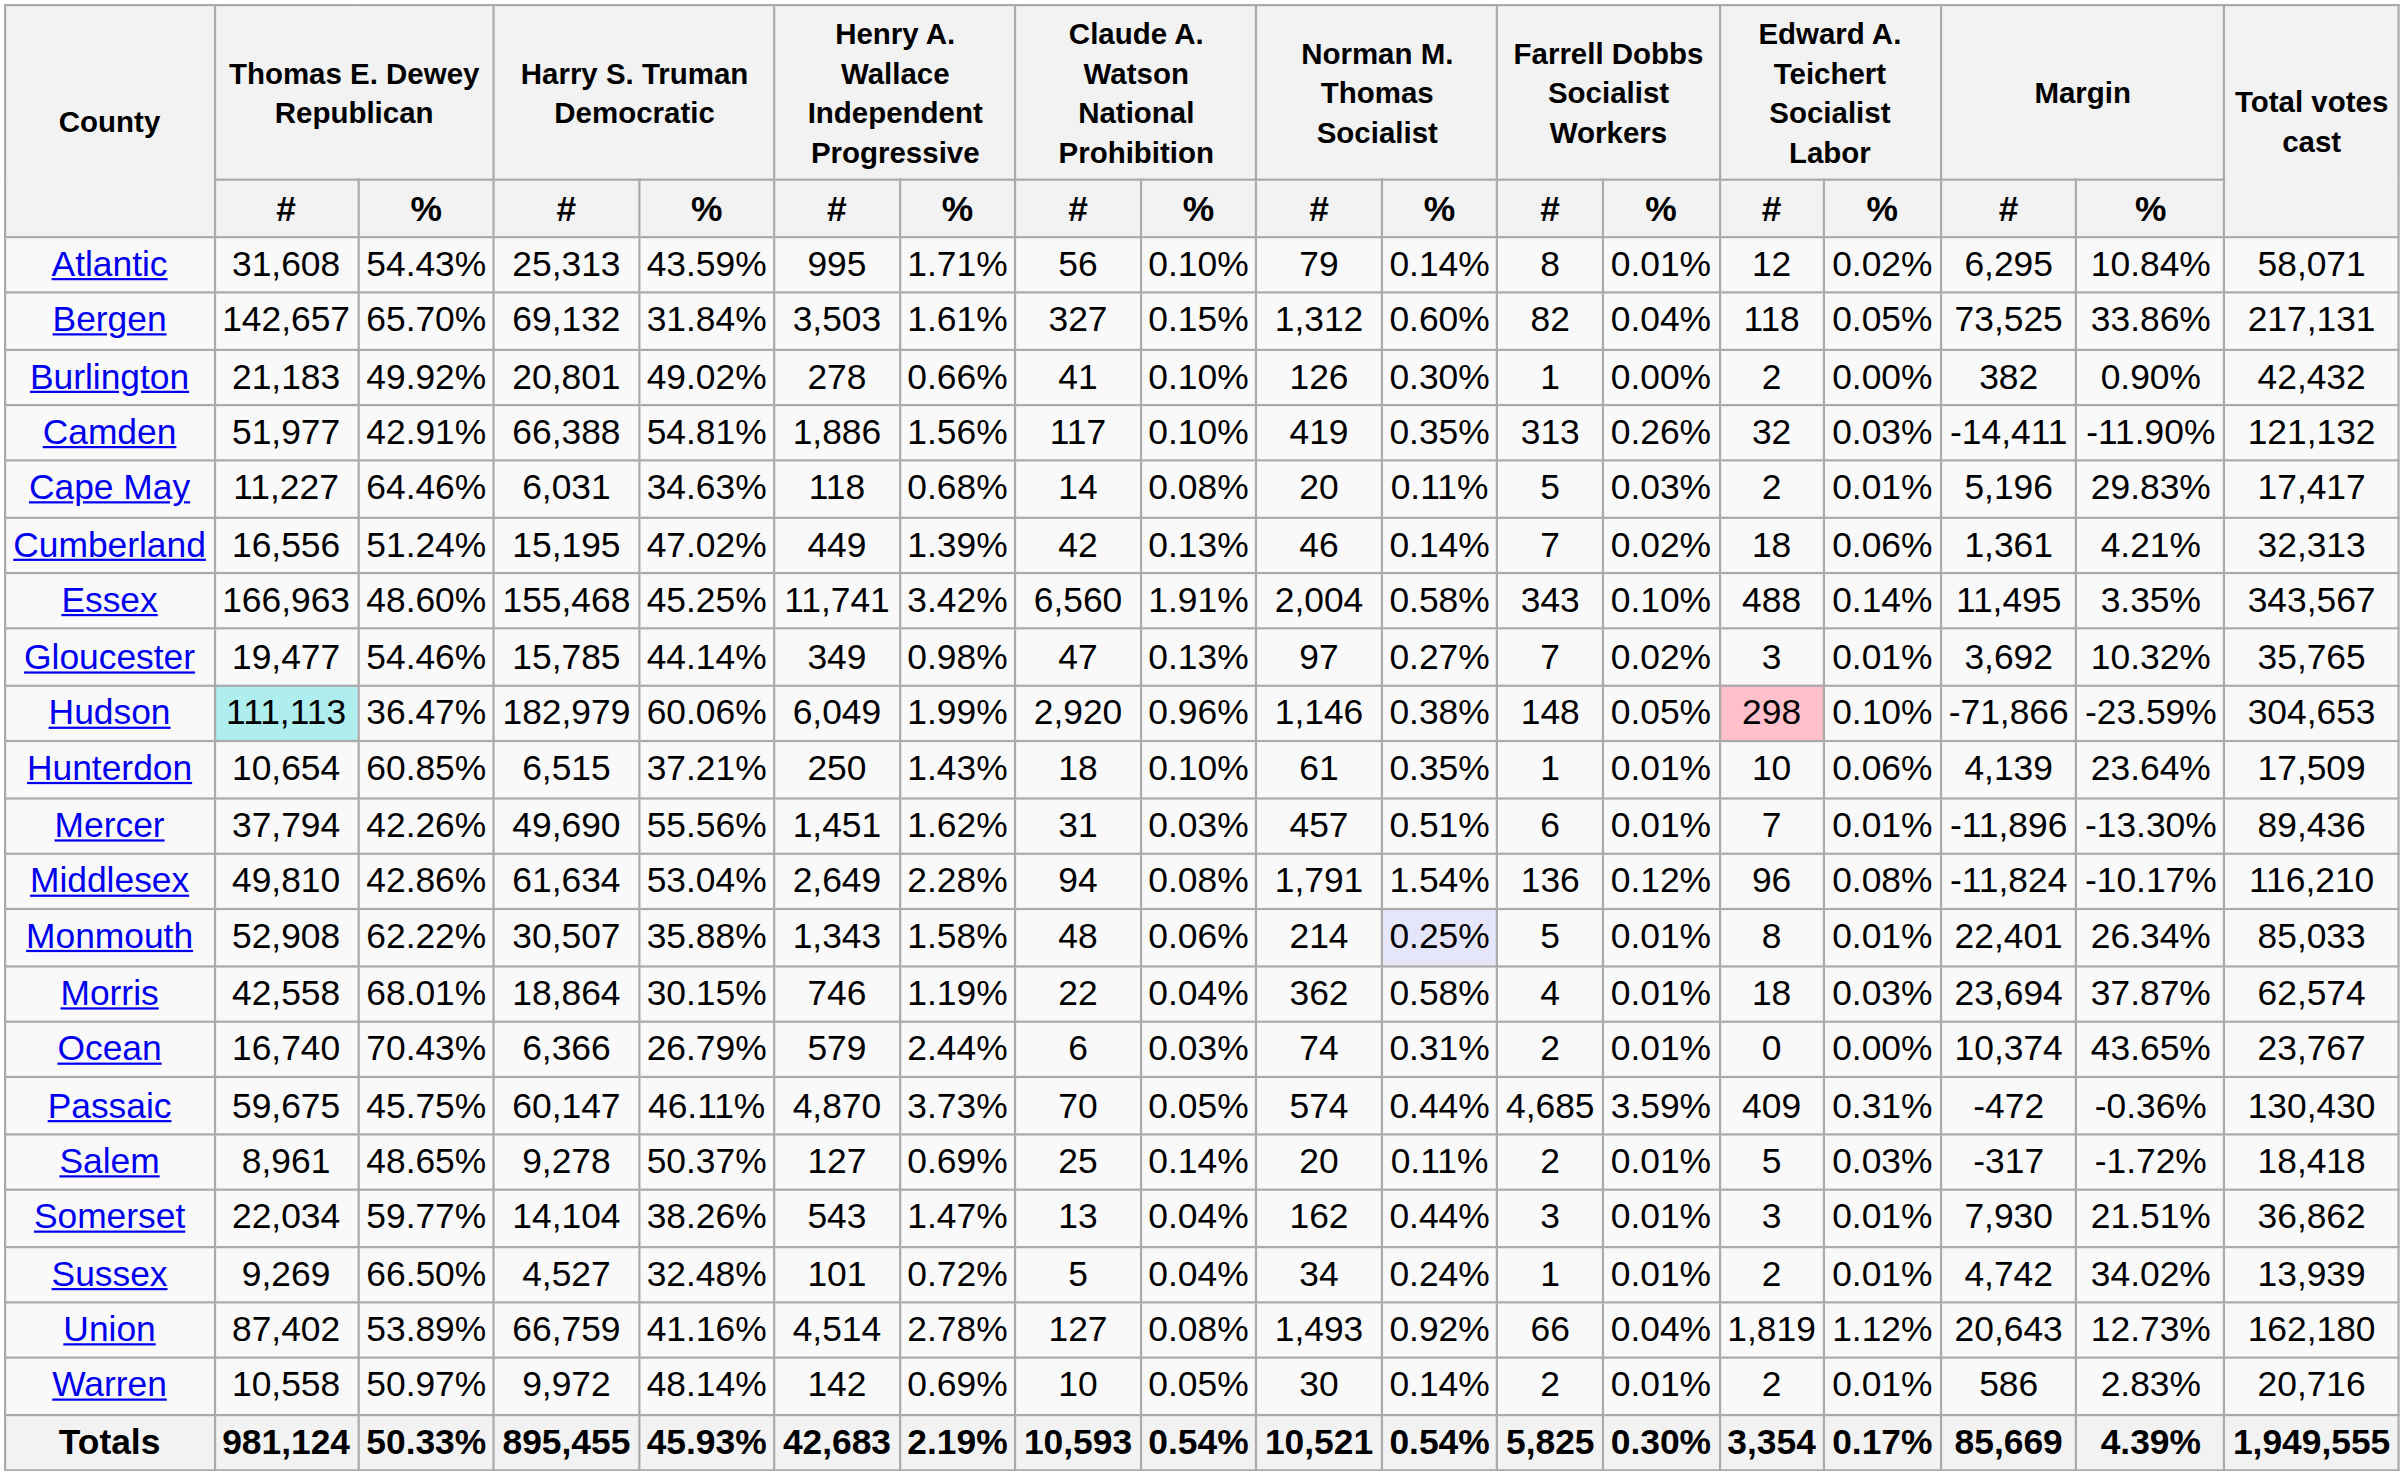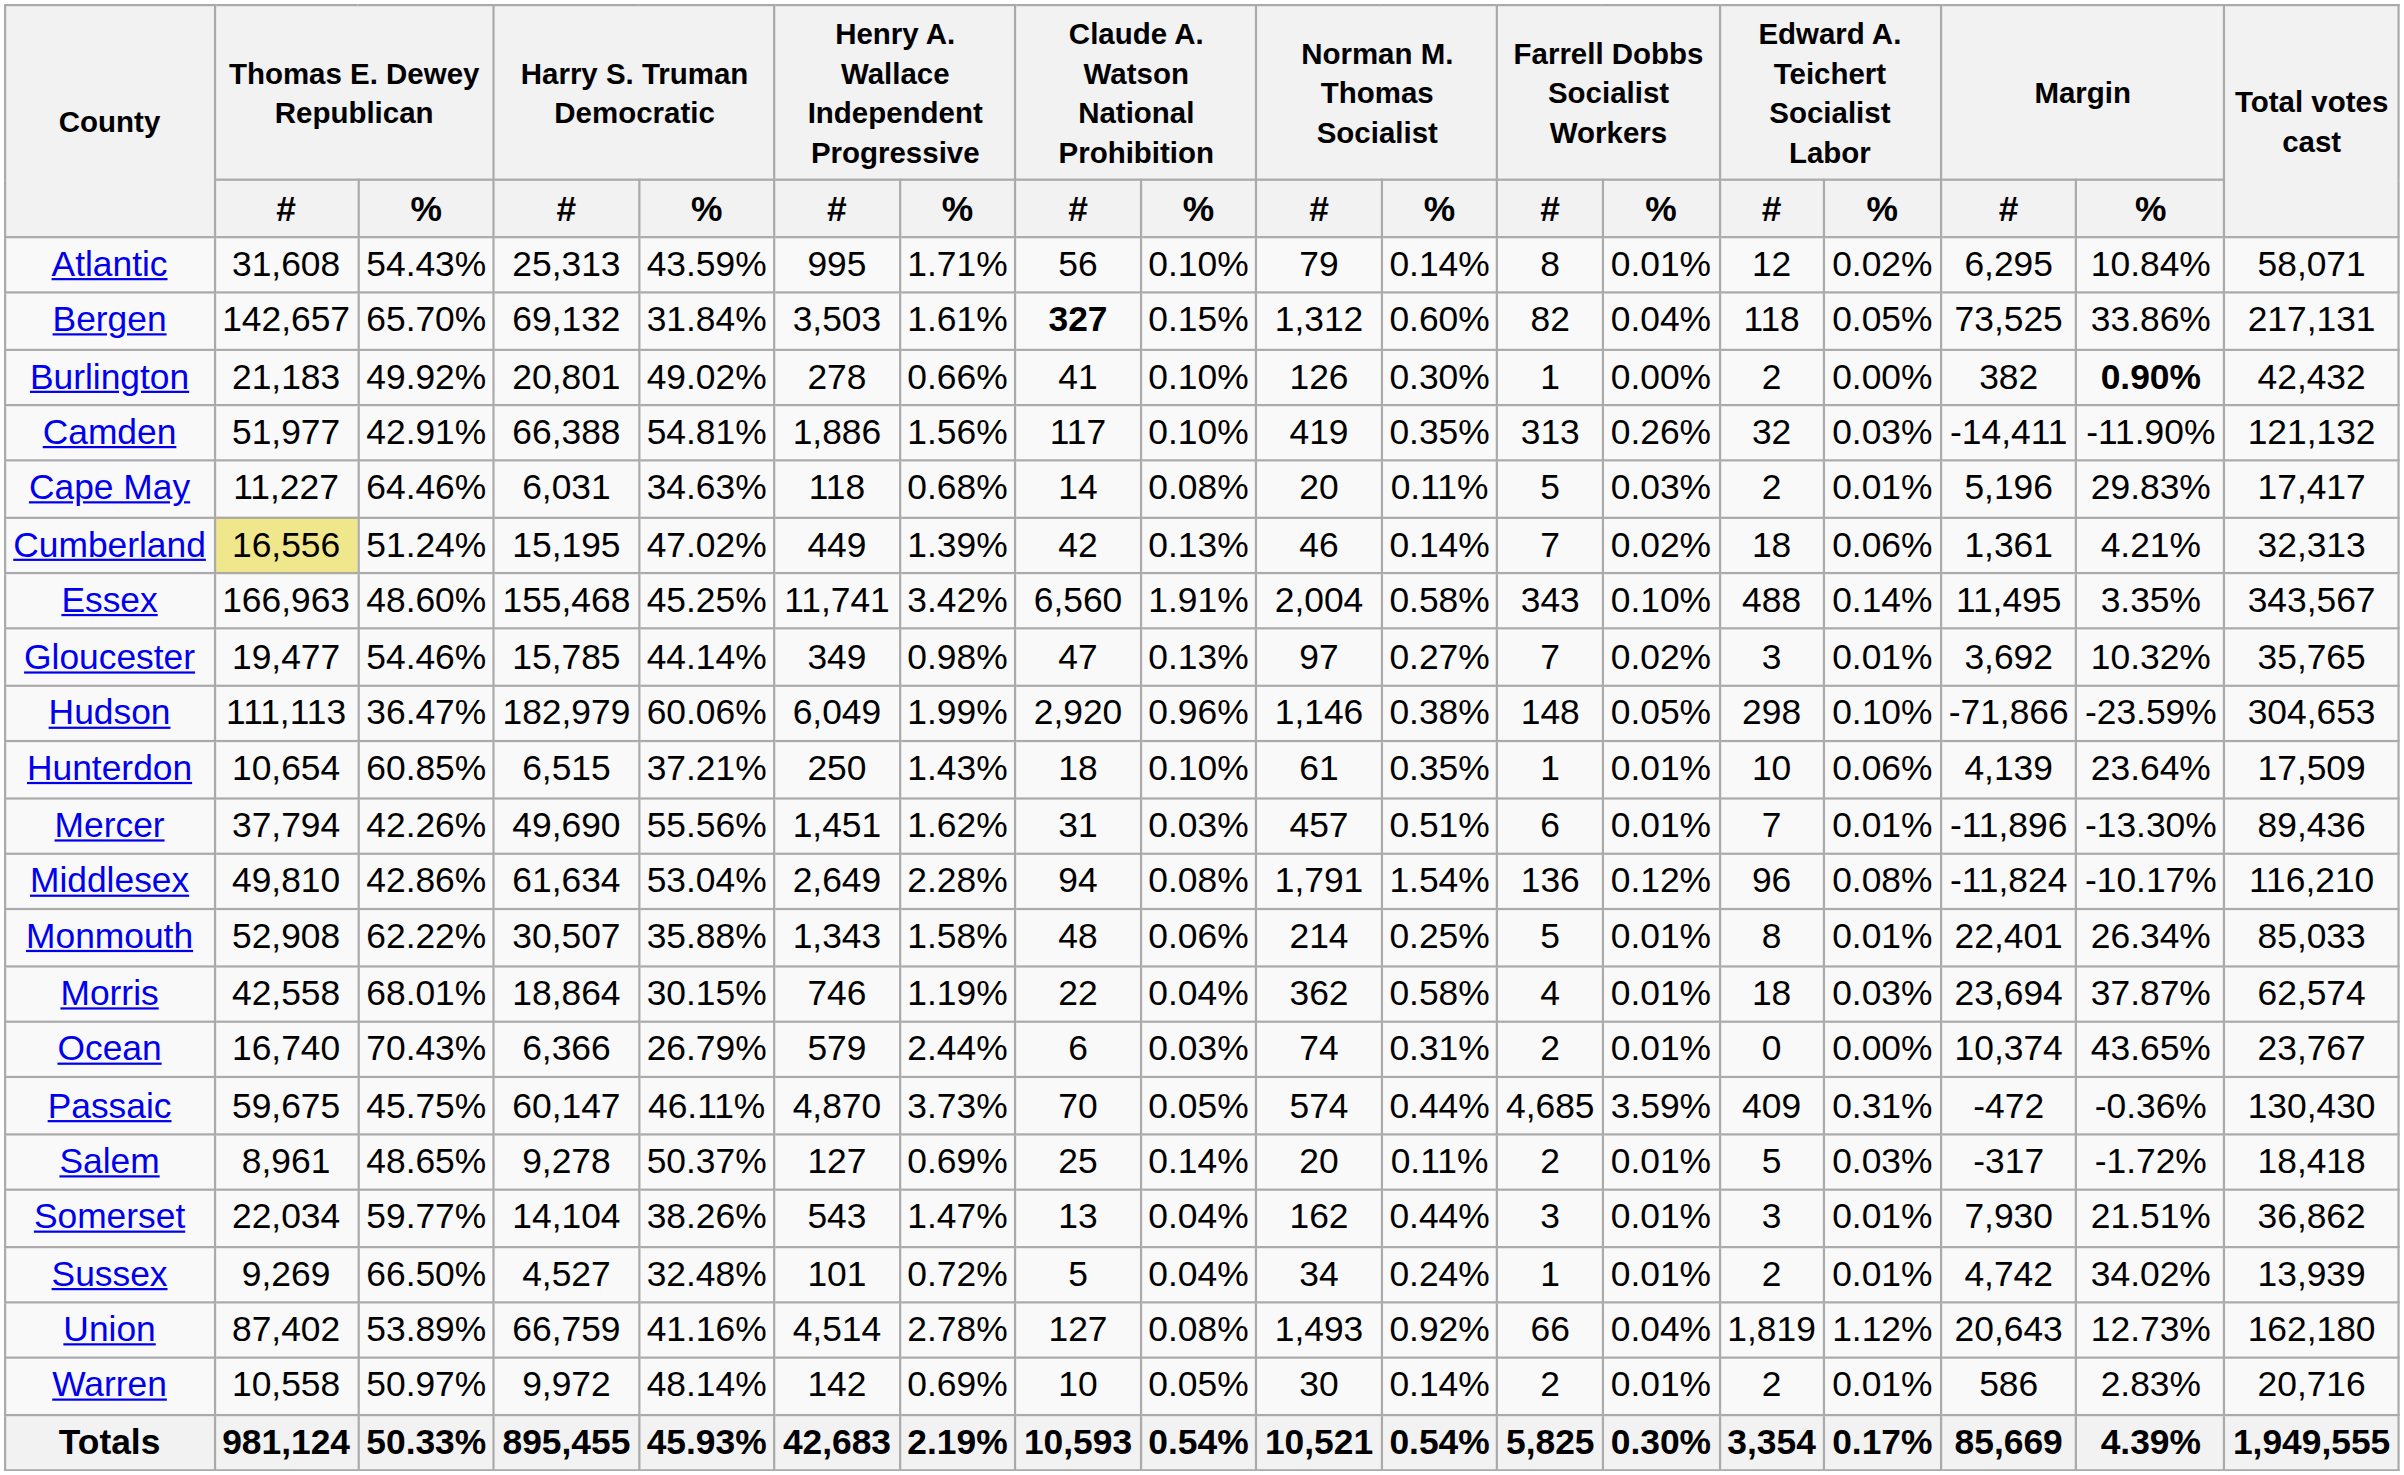Bergen | Claude A. Watson National Prohibition / #: normal -> bold
Burlington | Margin / %: normal -> bold
Cumberland | Thomas E. Dewey Republican / #: no background -> khaki background
Hudson | Thomas E. Dewey Republican / #: paleturquoise background -> no background
Hudson | Edward A. Teichert Socialist Labor / #: pink background -> no background
Monmouth | Norman M. Thomas Socialist / %: lavender background -> no background
